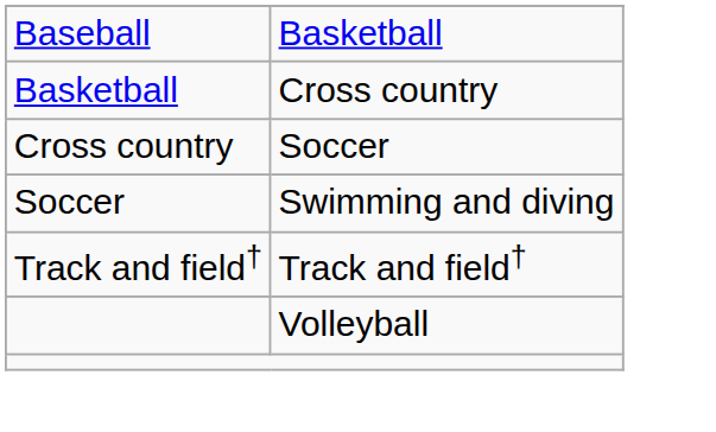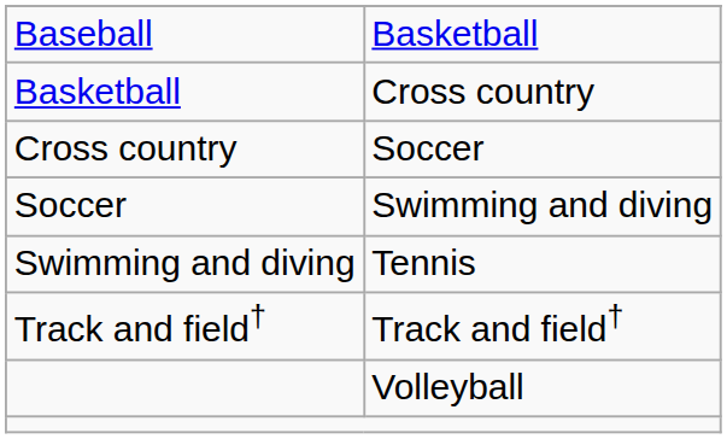+ row: Swimming and diving | Tennis
